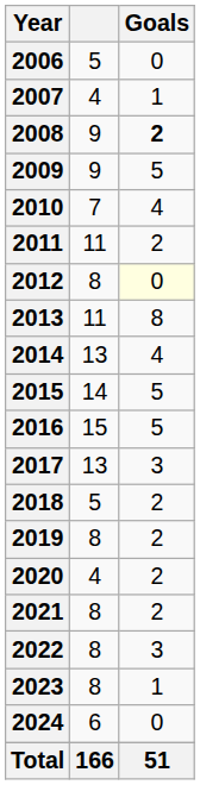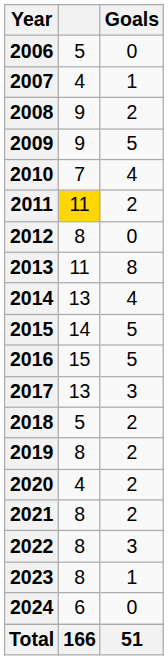2008 | Goals: bold -> normal
2011 | column 2: no background -> gold background
2012 | Goals: lightyellow background -> no background
